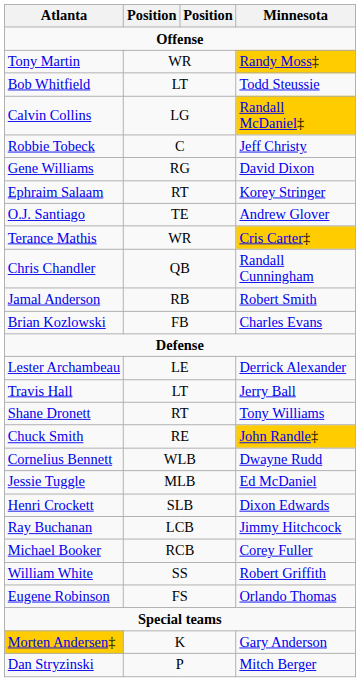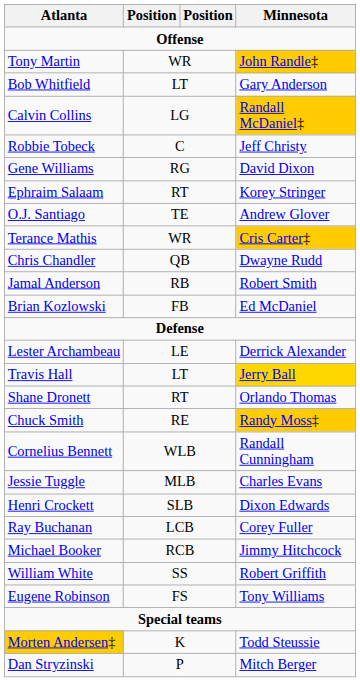Tony Martin | Minnesota: Randy Moss‡ -> John Randle‡
Bob Whitfield | Minnesota: Todd Steussie -> Gary Anderson
Chris Chandler | Minnesota: Randall Cunningham -> Dwayne Rudd
Brian Kozlowski | Minnesota: Charles Evans -> Ed McDaniel
Travis Hall | Minnesota: no background -> gold background
Shane Dronett | Minnesota: Tony Williams -> Orlando Thomas
Chuck Smith | Minnesota: John Randle‡ -> Randy Moss‡
Cornelius Bennett | Minnesota: Dwayne Rudd -> Randall Cunningham
Jessie Tuggle | Minnesota: Ed McDaniel -> Charles Evans
Ray Buchanan | Minnesota: Jimmy Hitchcock -> Corey Fuller
Michael Booker | Minnesota: Corey Fuller -> Jimmy Hitchcock
Eugene Robinson | Minnesota: Orlando Thomas -> Tony Williams
Morten Andersen‡ | Minnesota: Gary Anderson -> Todd Steussie
